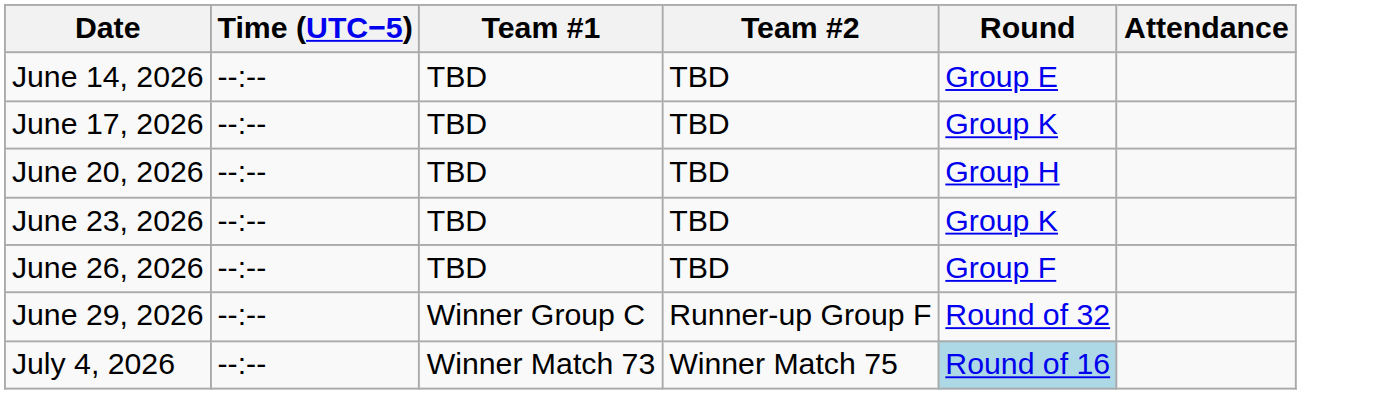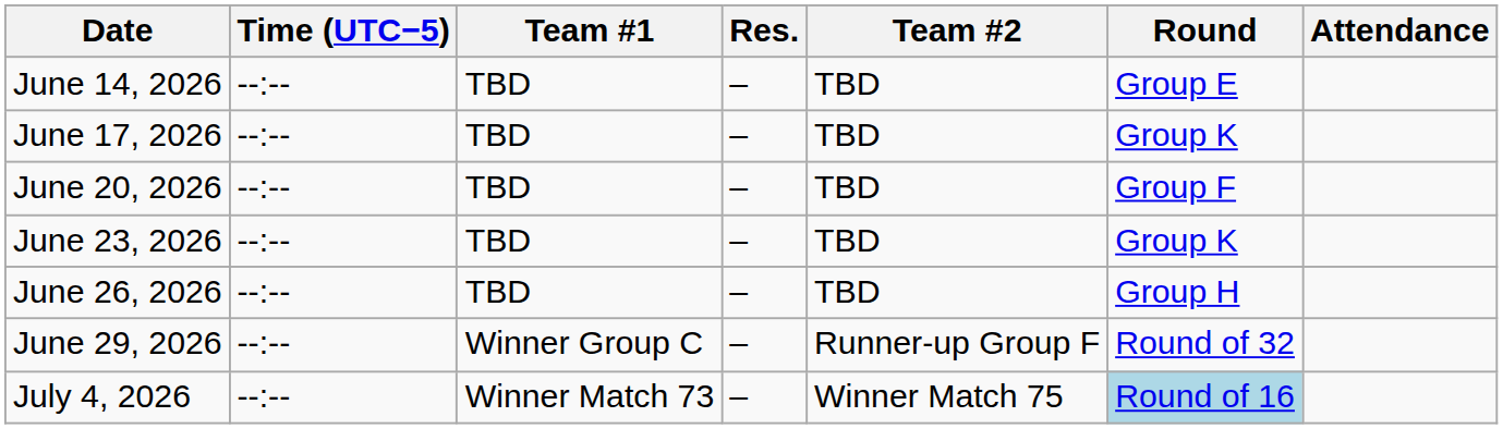+ column: Res. | – | – | – | – | – | – | –
June 20, 2026 | Round: Group H -> Group F
June 26, 2026 | Round: Group F -> Group H
